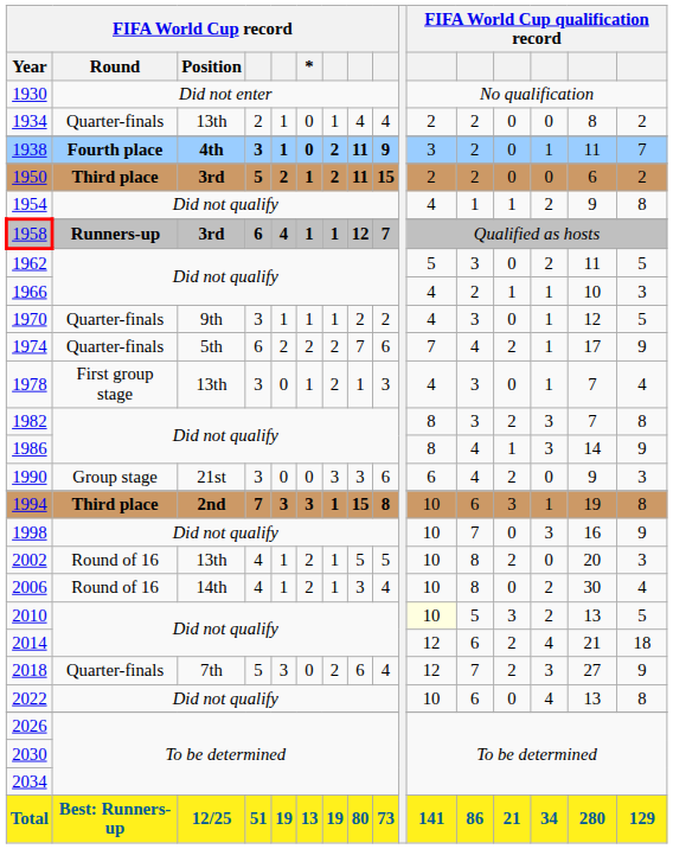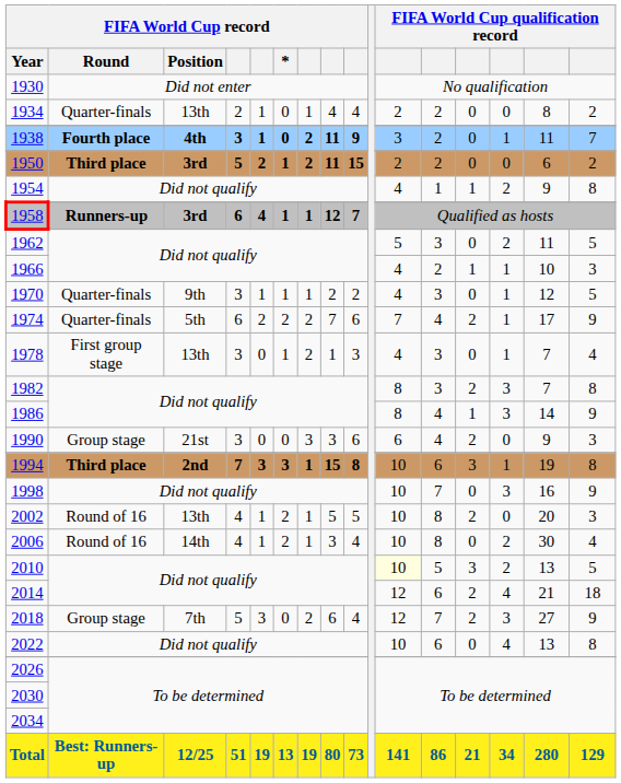2018 | FIFA World Cup record / Round: Quarter-finals -> Group stage
